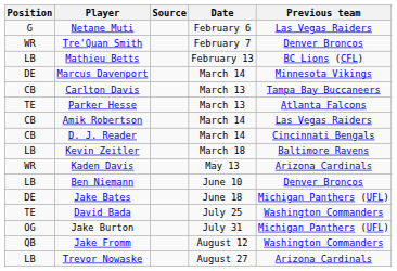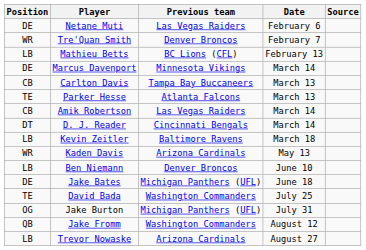columns swapped: Previous team <-> Source
Netane Muti | Position: G -> DE
D. J. Reader | Position: CB -> DT
